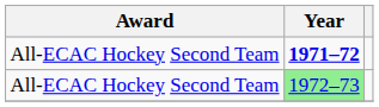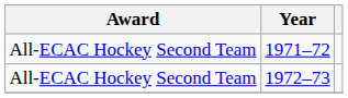row 2 | Year: bold -> normal
row 3 | Year: lightgreen background -> no background
